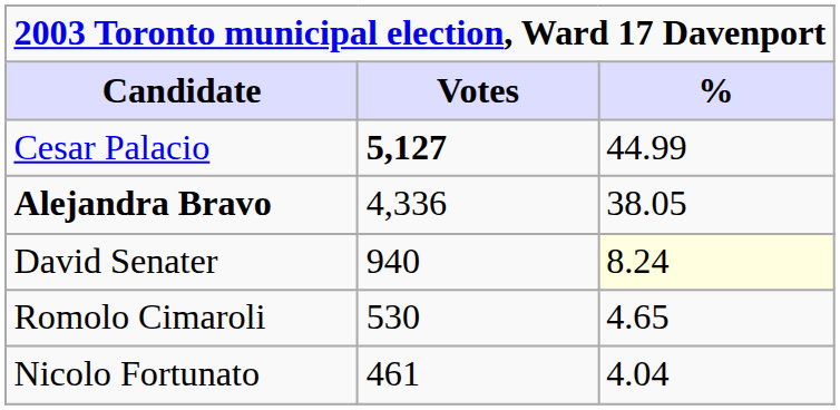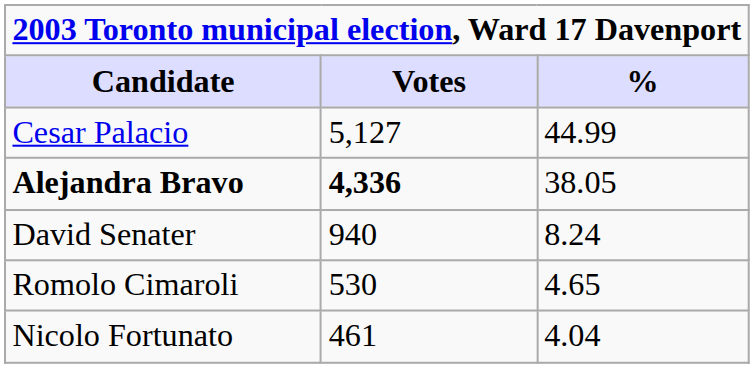Cesar Palacio | Votes: bold -> normal
Alejandra Bravo | Votes: normal -> bold
David Senater | %: lightyellow background -> no background
